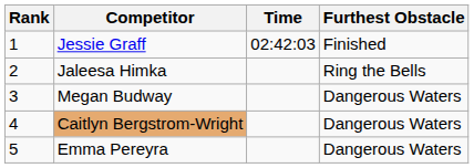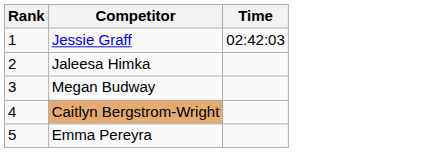- column: Furthest Obstacle | Finished | Ring the Bells | Dangerous Waters | Dangerous Waters | Dangerous Waters
